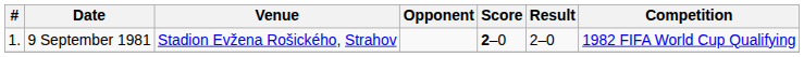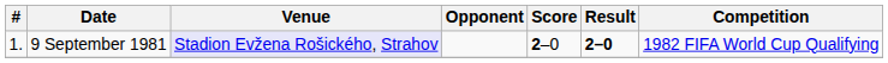9 September 1981 | Venue: no background -> lavender background
9 September 1981 | Result: normal -> bold
